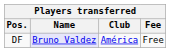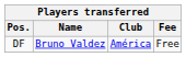DF | Name: lavender background -> no background
